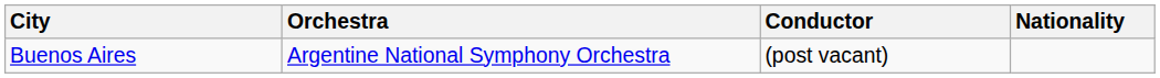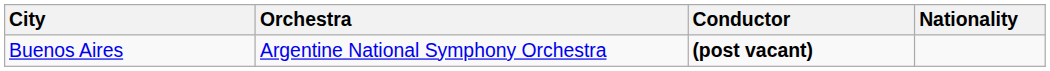Buenos Aires | Conductor: normal -> bold
